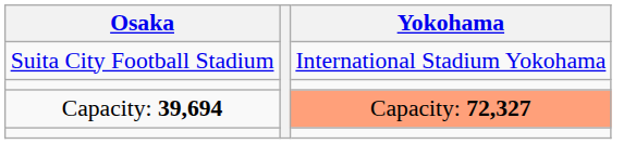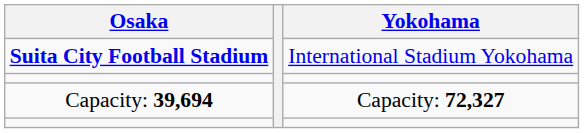Suita City Football Stadium | Osaka: normal -> bold
Capacity: 39,694 | Yokohama: lightsalmon background -> no background
